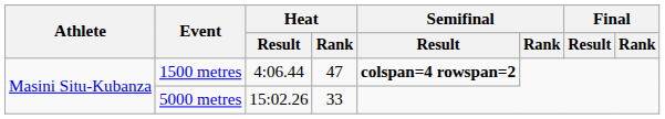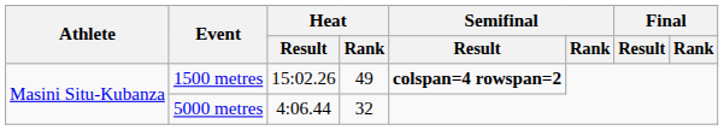1500 metres | Heat / Result: 4:06.44 -> 15:02.26
1500 metres | Heat / Rank: 47 -> 49
5000 metres | Heat / Result: 15:02.26 -> 4:06.44
5000 metres | Heat / Rank: 33 -> 32
